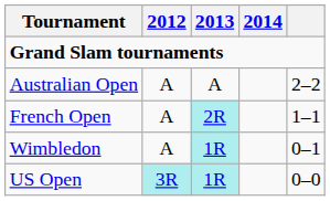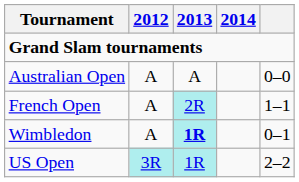Australian Open | column 5: 2–2 -> 0–0
Wimbledon | 2013: normal -> bold
US Open | column 5: 0–0 -> 2–2
